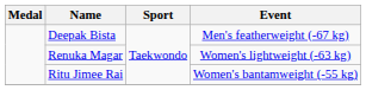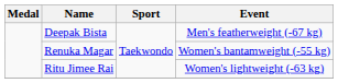Renuka Magar | Event: Women's lightweight (-63 kg) -> Women's bantamweight (-55 kg)
Ritu Jimee Rai | Event: Women's bantamweight (-55 kg) -> Women's lightweight (-63 kg)
